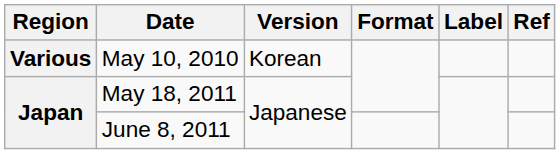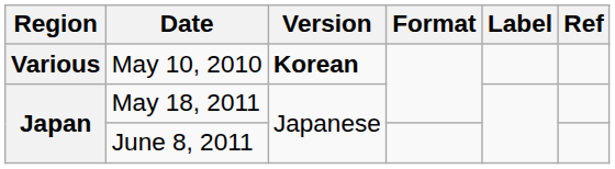May 10, 2010 | Version: normal -> bold
